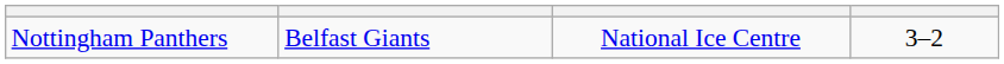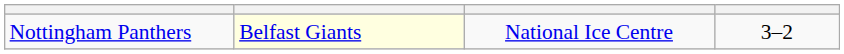Nottingham Panthers | column 2: no background -> lightyellow background
